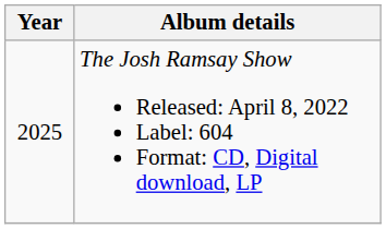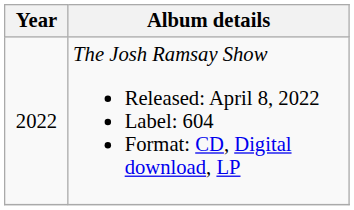row 2 | Year: 2025 -> 2022
